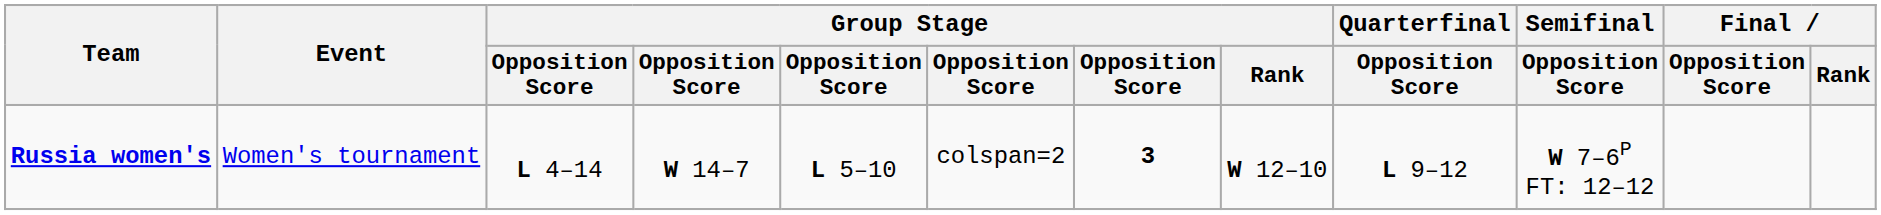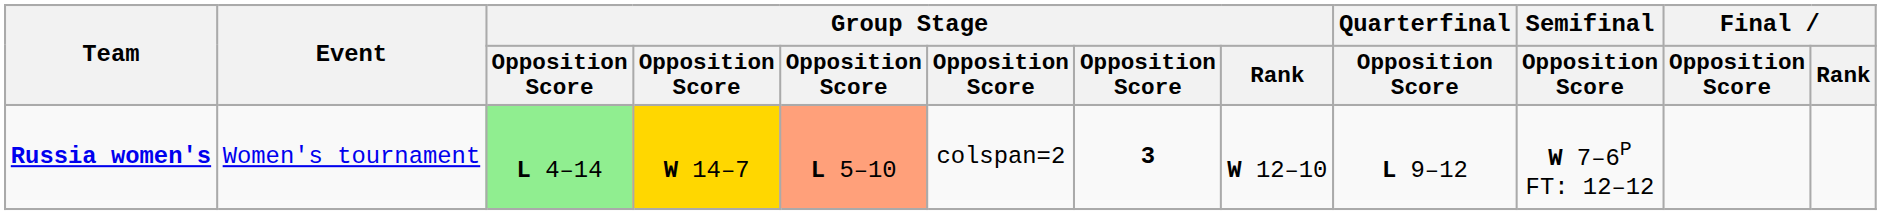Russia women's | column 3: no background -> lightgreen background
Russia women's | column 4: no background -> gold background
Russia women's | column 5: no background -> lightsalmon background
